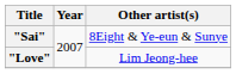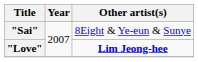"Love" | Other artist(s): normal -> bold
